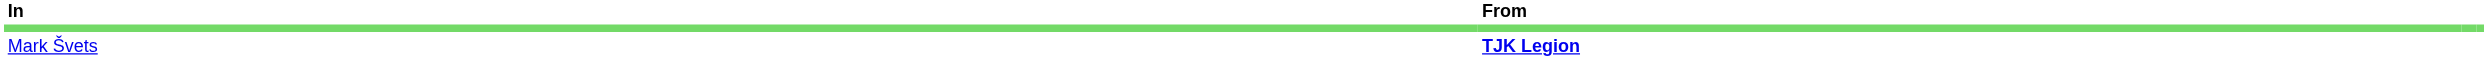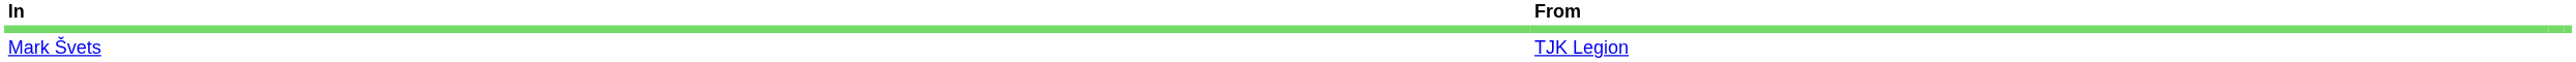Mark Švets | From: bold -> normal
